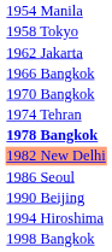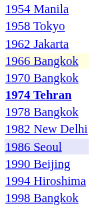1966 Bangkok | column 1: no background -> lightyellow background
1974 Tehran | column 1: normal -> bold
1978 Bangkok | column 1: bold -> normal
1982 New Delhi | column 1: lightsalmon background -> no background
1986 Seoul | column 1: no background -> lavender background
